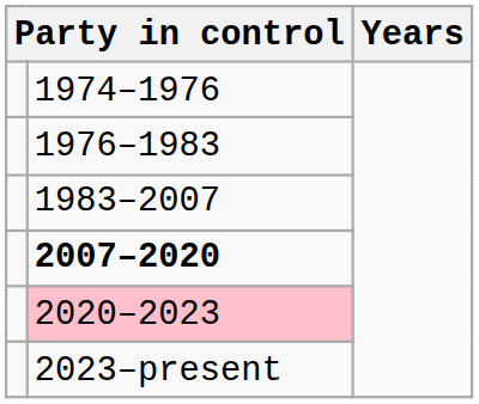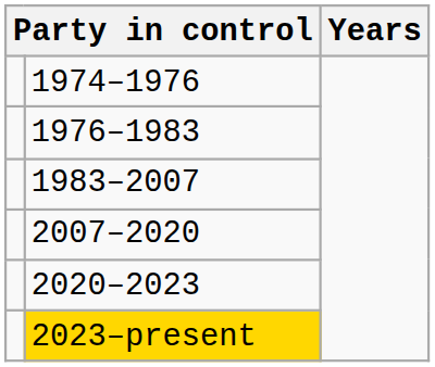2007–2020 | column 2: bold -> normal
2020–2023 | column 2: pink background -> no background
2023–present | column 2: no background -> gold background
